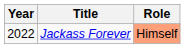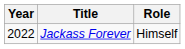Jackass Forever | Role: lightsalmon background -> no background
